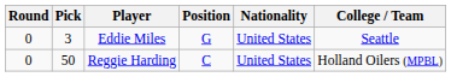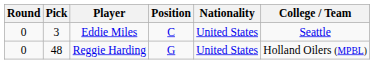Eddie Miles | Position: G -> C
Reggie Harding | Pick: 50 -> 48
Reggie Harding | Position: C -> G
